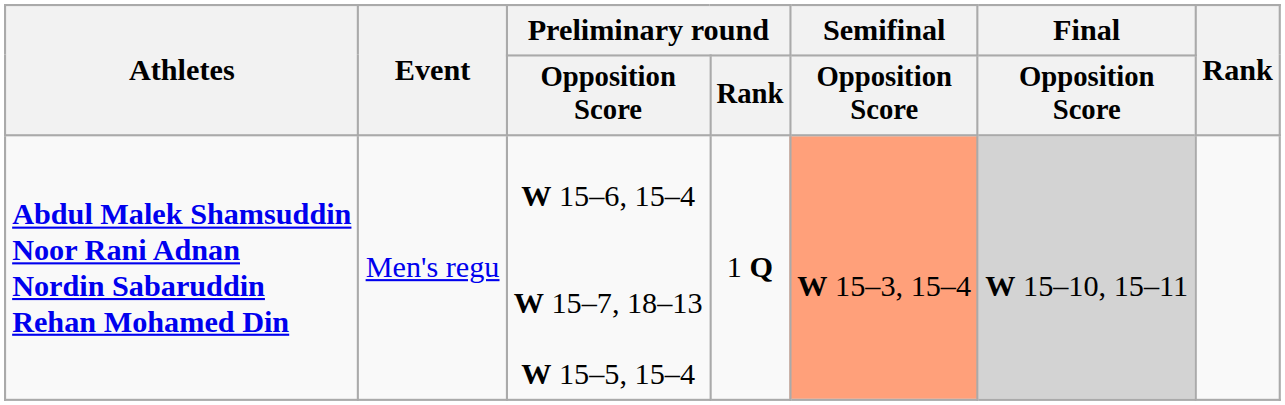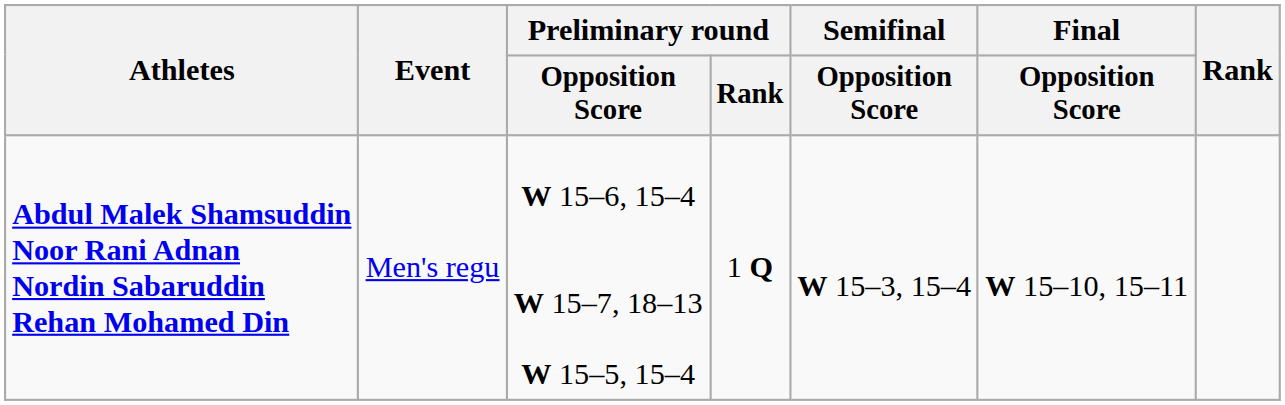row 3 | Semifinal / Opposition Score: lightsalmon background -> no background
row 3 | Final / Opposition Score: lightgrey background -> no background
